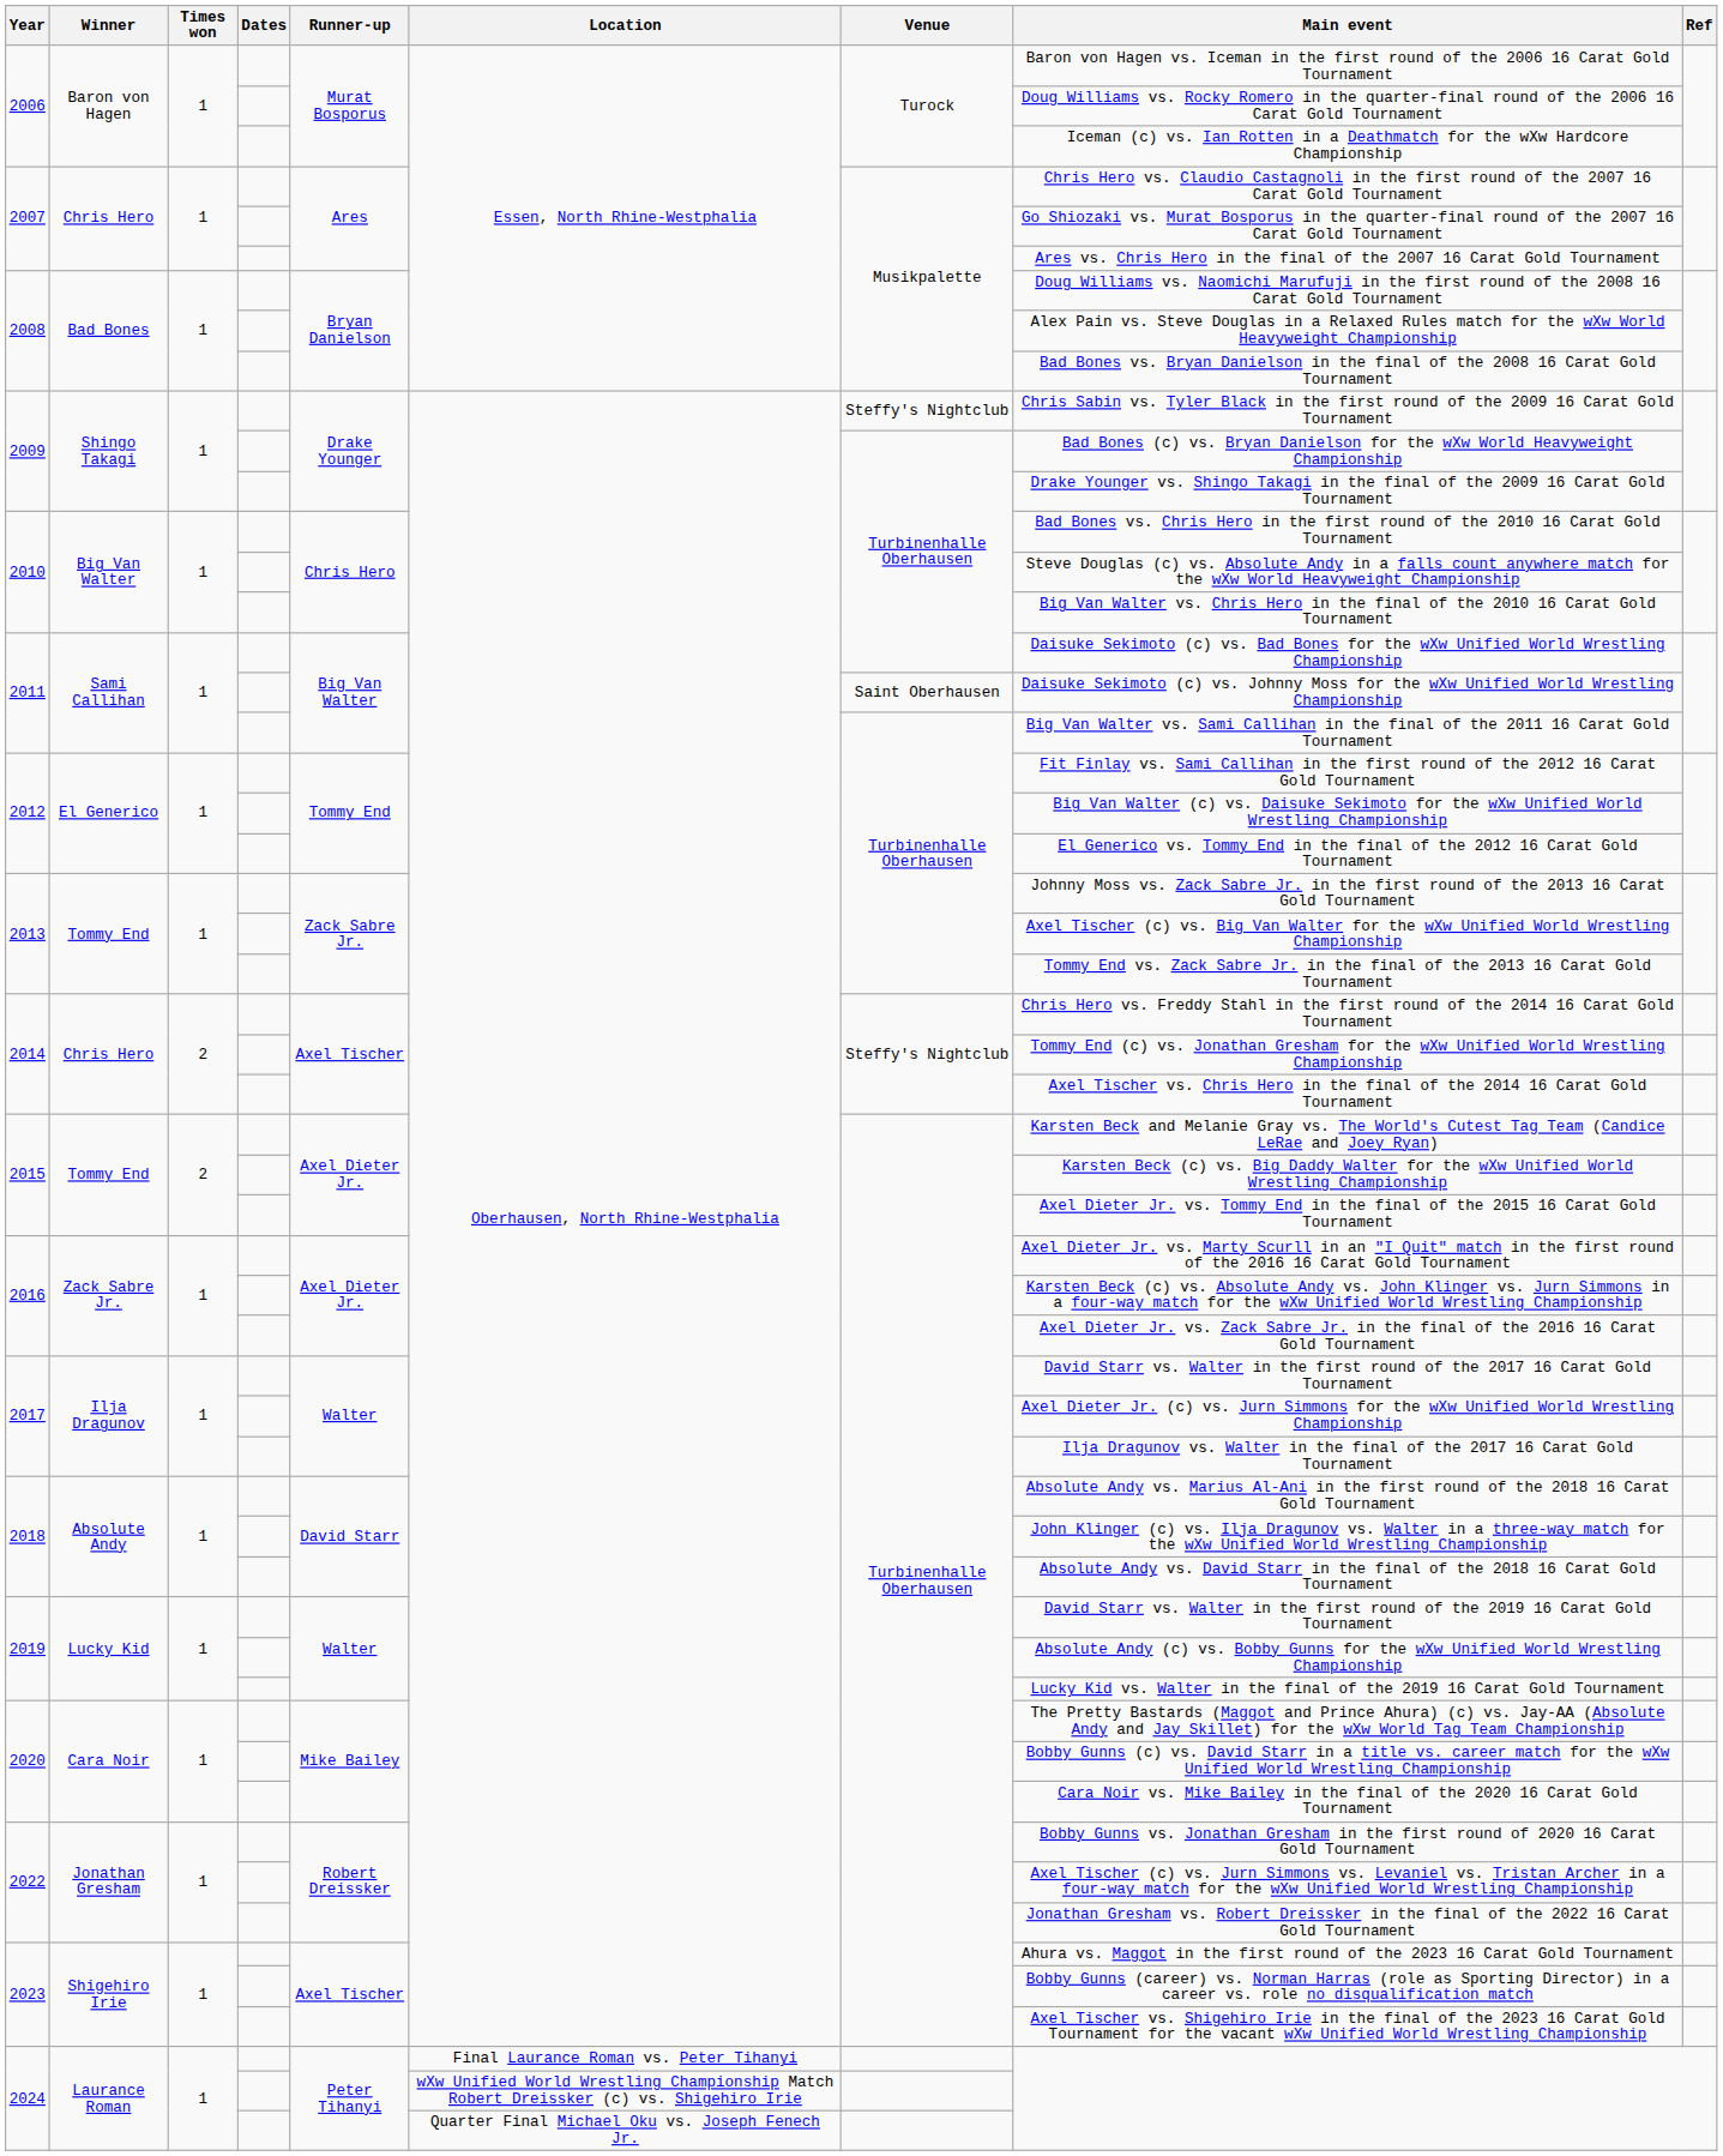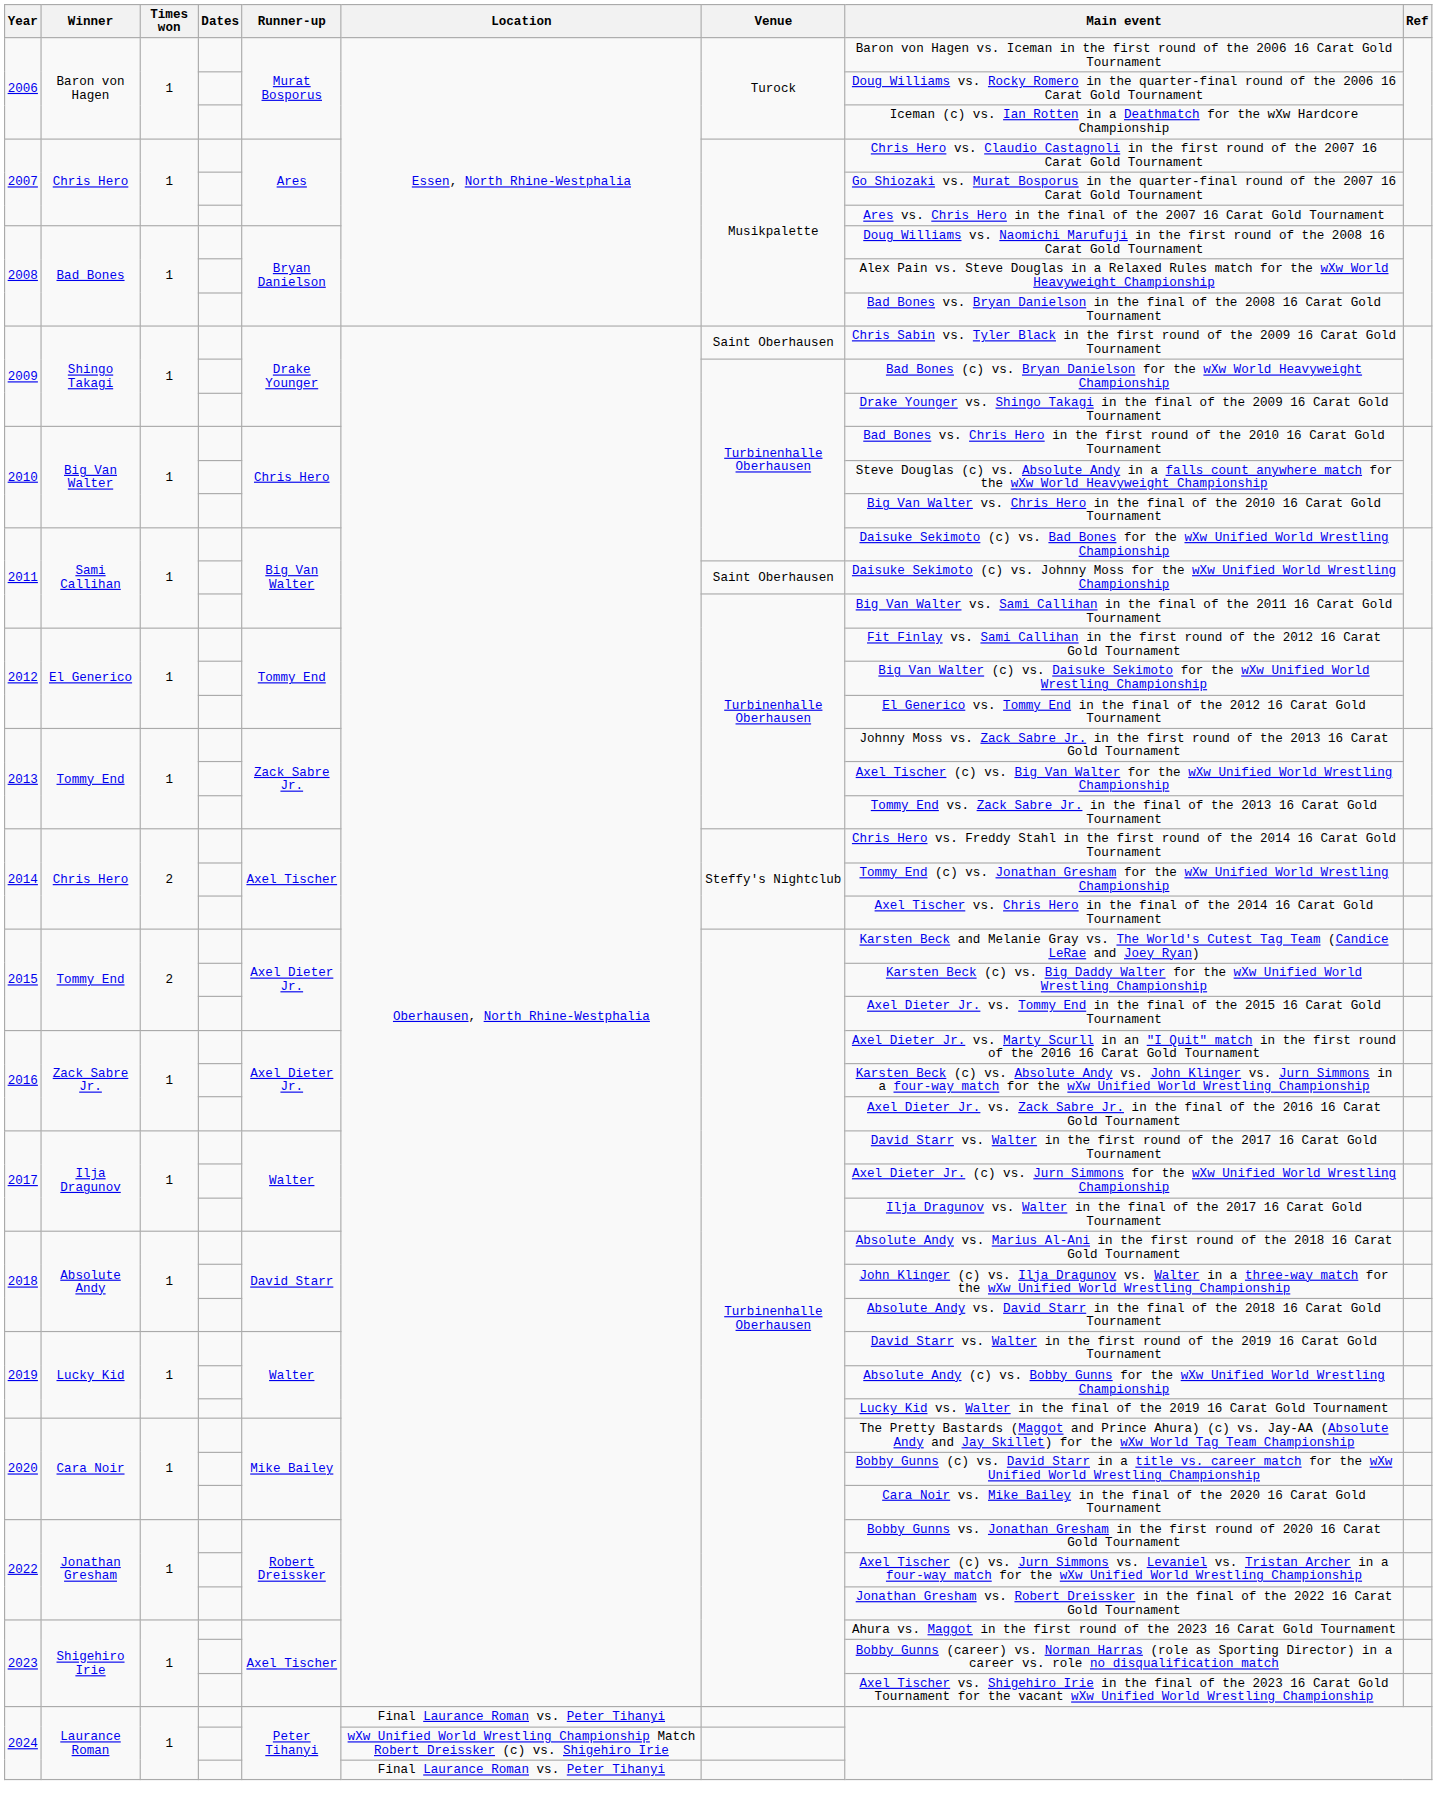row 11 | Venue: Steffy's Nightclub -> Saint Oberhausen
row 55 | Location: Quarter Final Michael Oku vs. Joseph Fenech Jr. -> Final Laurance Roman vs. Peter Tihanyi
